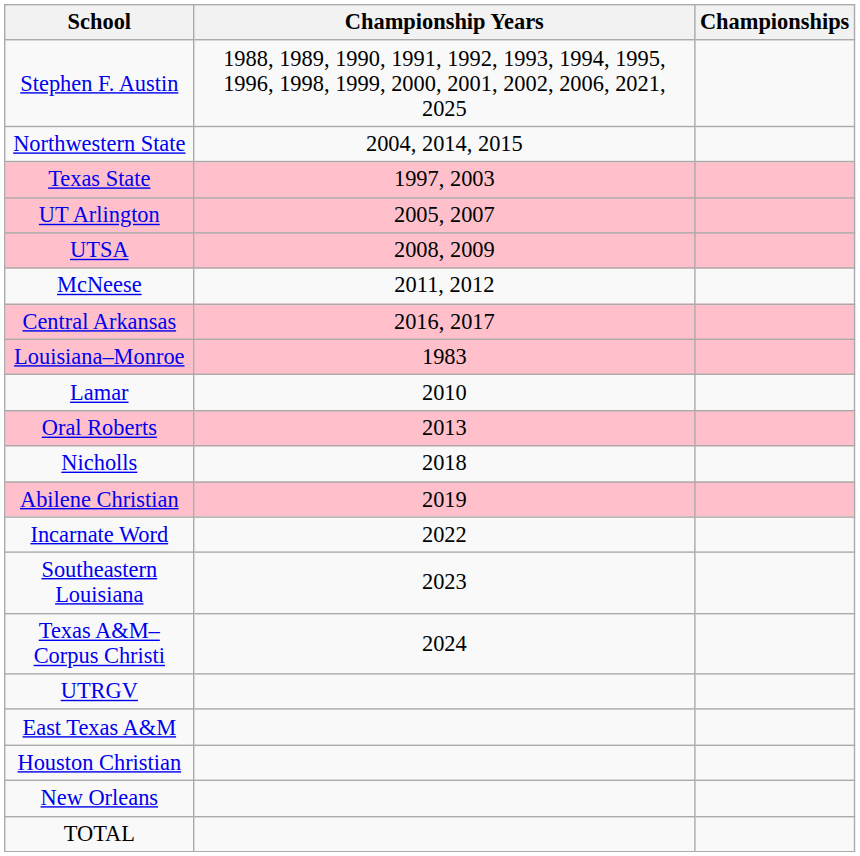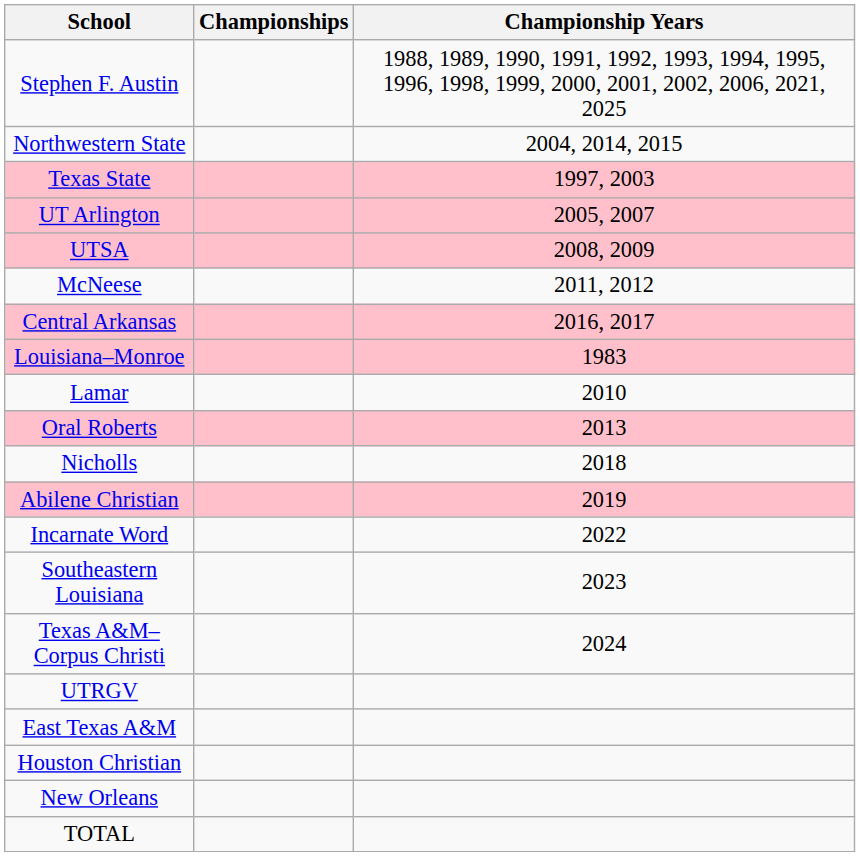columns swapped: Championships <-> Championship Years
